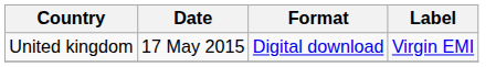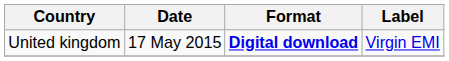United kingdom | Format: normal -> bold
